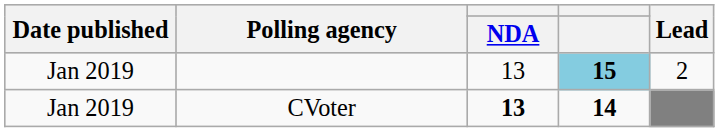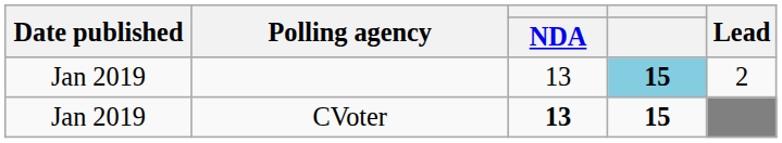CVoter | column 4: 14 -> 15
